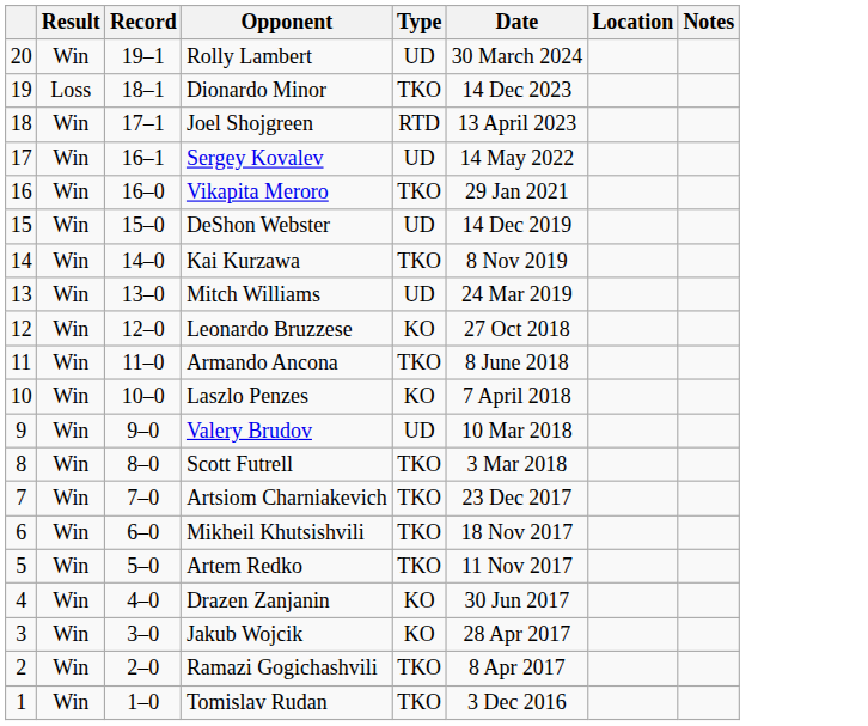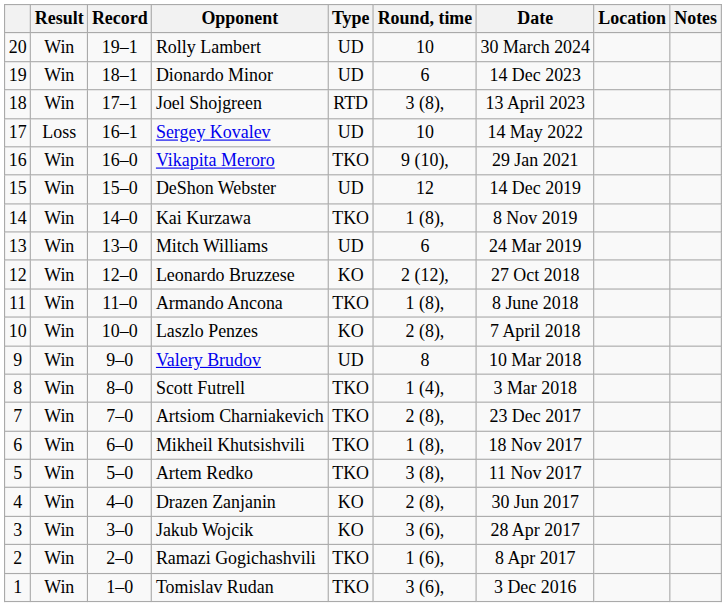+ column: Round, time | 10 | 6 | 3 (8), | 10 | 9 (10), | 12 | 1 (8), | 6 | 2 (12), | 1 (8), | 2 (8), | 8 | 1 (4), | 2 (8), | 1 (8), | 3 (8), | 2 (8), | 3 (6), | 1 (6), | 3 (6),
Dionardo Minor | Result: Loss -> Win
Dionardo Minor | Type: TKO -> UD
Sergey Kovalev | Result: Win -> Loss
